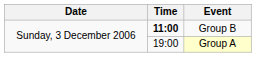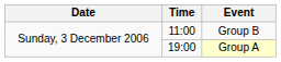Group B | Time: bold -> normal
